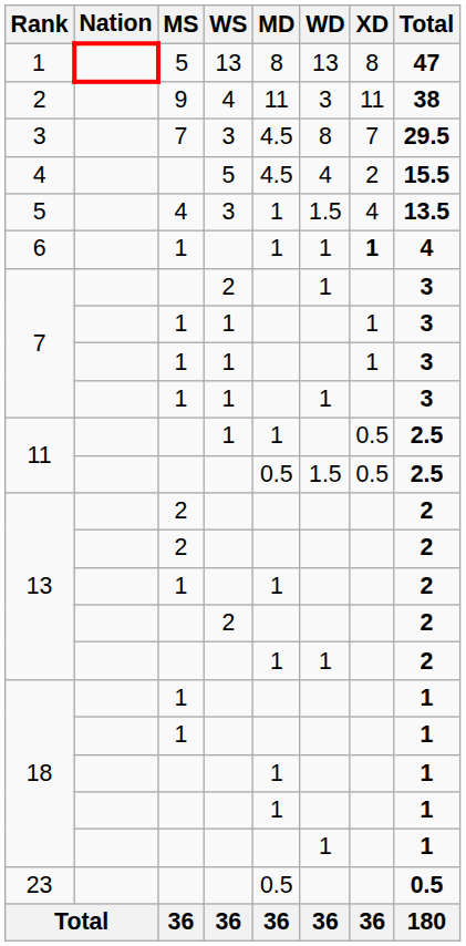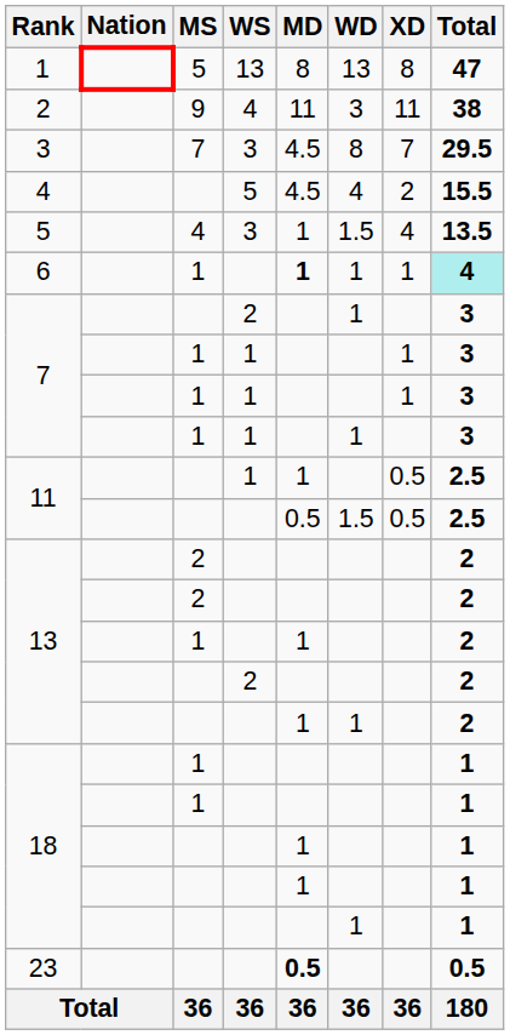6 | MD: normal -> bold
6 | XD: bold -> normal
6 | Total: no background -> paleturquoise background
23 | MD: normal -> bold
